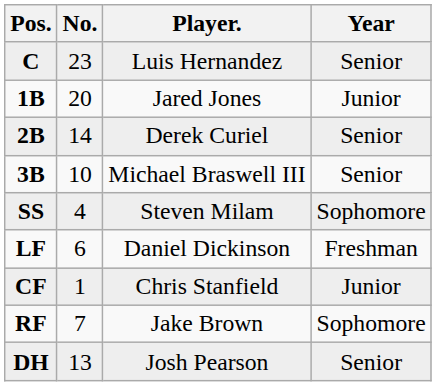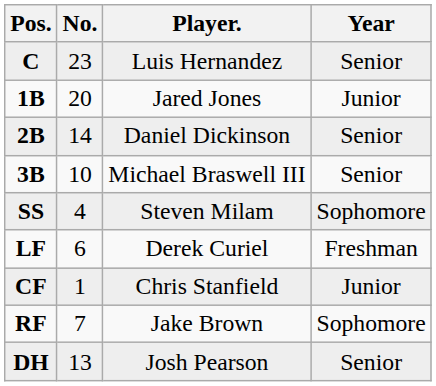2B | Player.: Derek Curiel -> Daniel Dickinson
LF | Player.: Daniel Dickinson -> Derek Curiel
